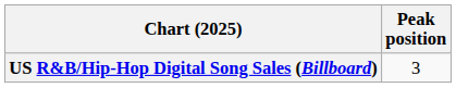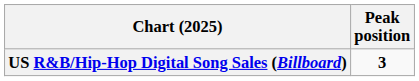US R&B/Hip-Hop Digital Song Sales (Billboard) | Peak position: normal -> bold
